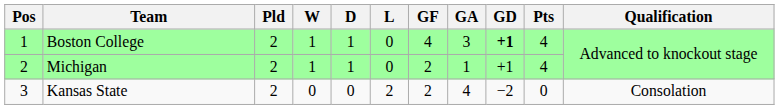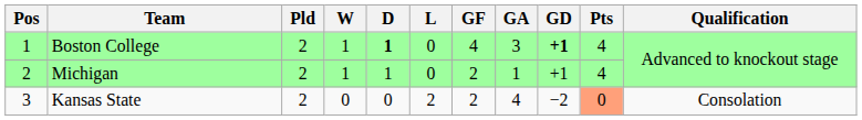Boston College | D: normal -> bold
Kansas State | Pts: no background -> lightsalmon background
